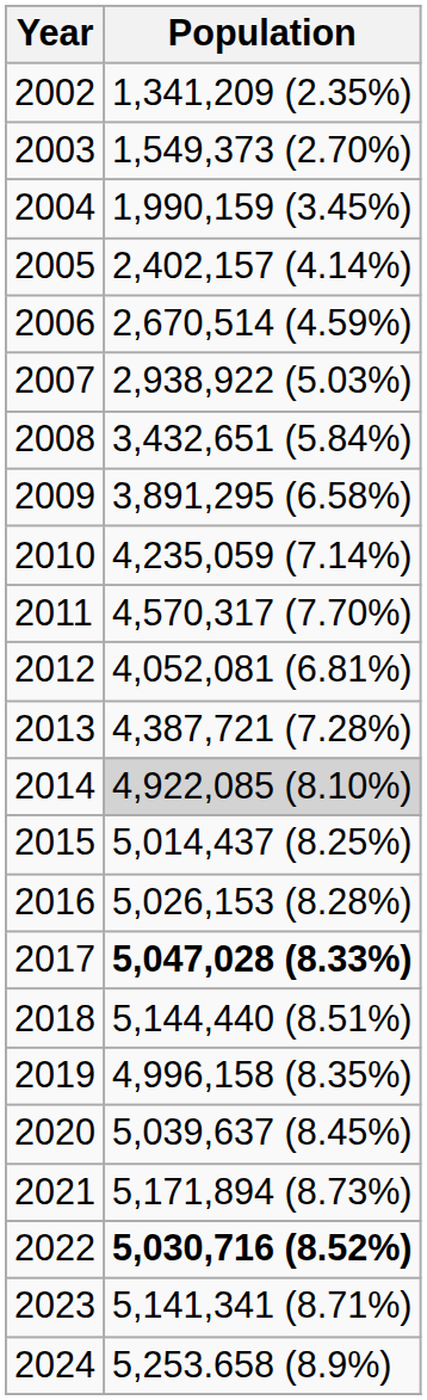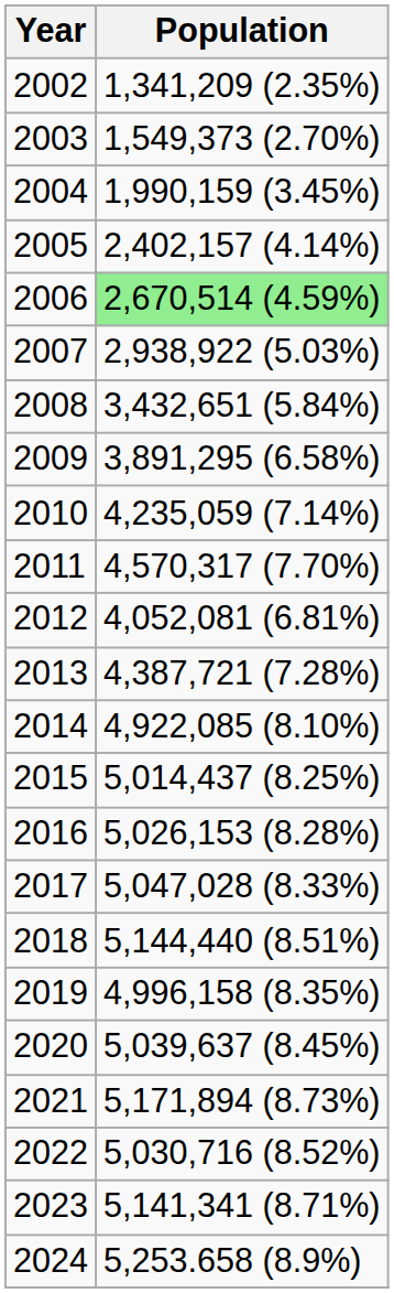2006 | Population: no background -> lightgreen background
2014 | Population: lightgrey background -> no background
2017 | Population: bold -> normal
2022 | Population: bold -> normal
